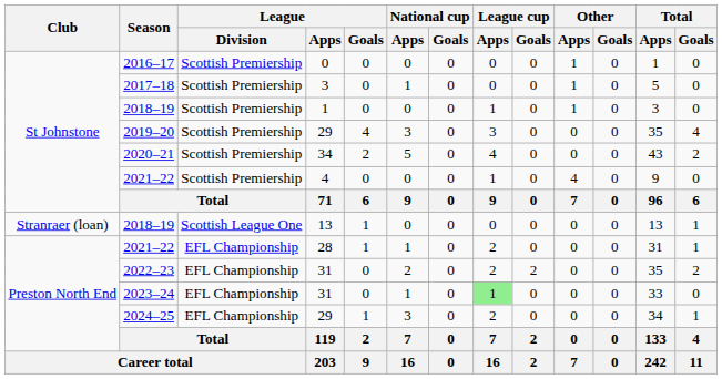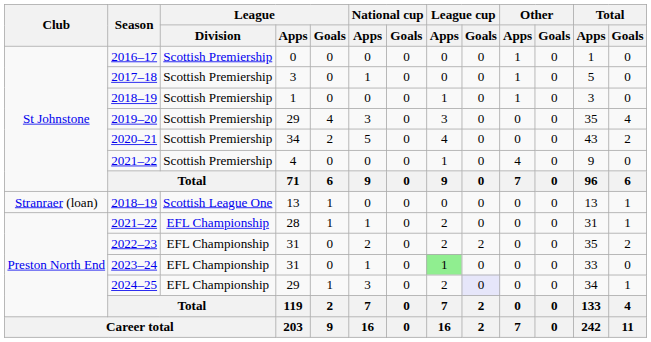2024–25 | League cup / Goals: no background -> lavender background
